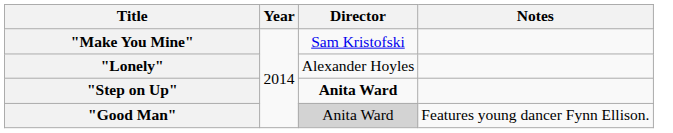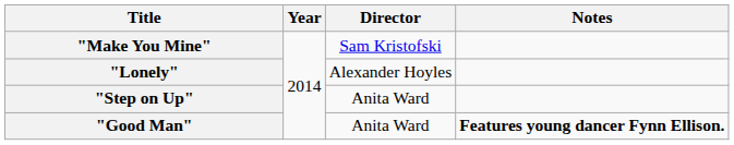"Step on Up" | Director: bold -> normal
"Good Man" | Director: lightgrey background -> no background
"Good Man" | Notes: normal -> bold
